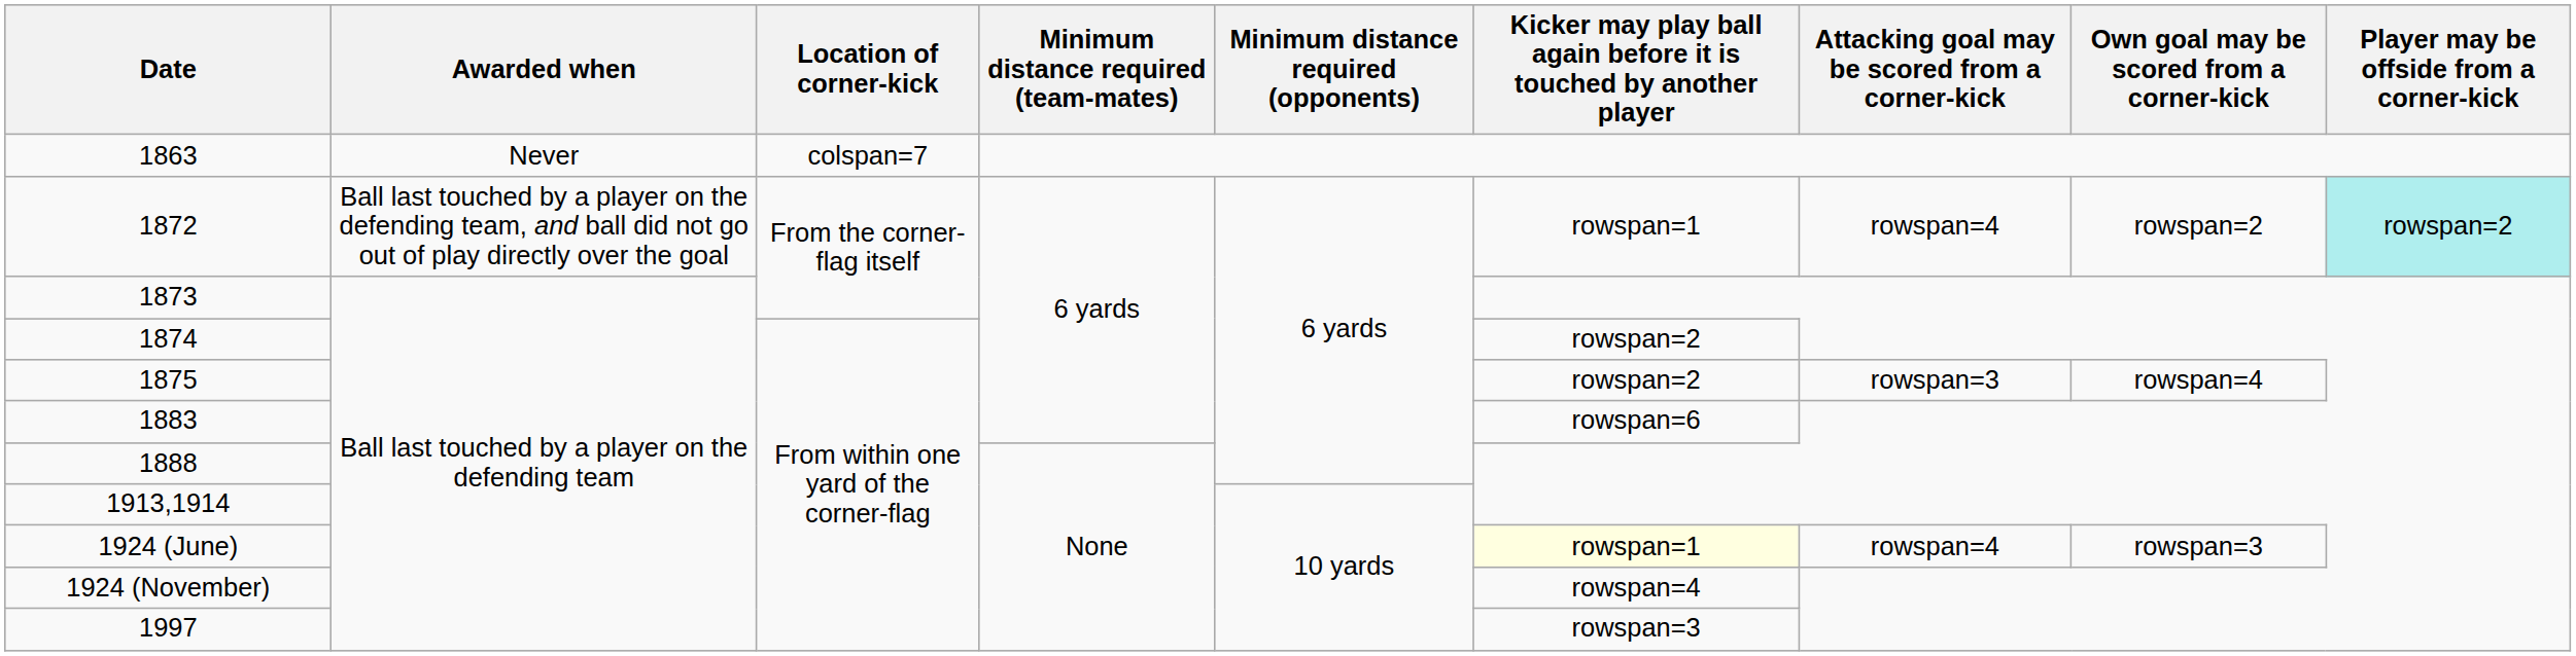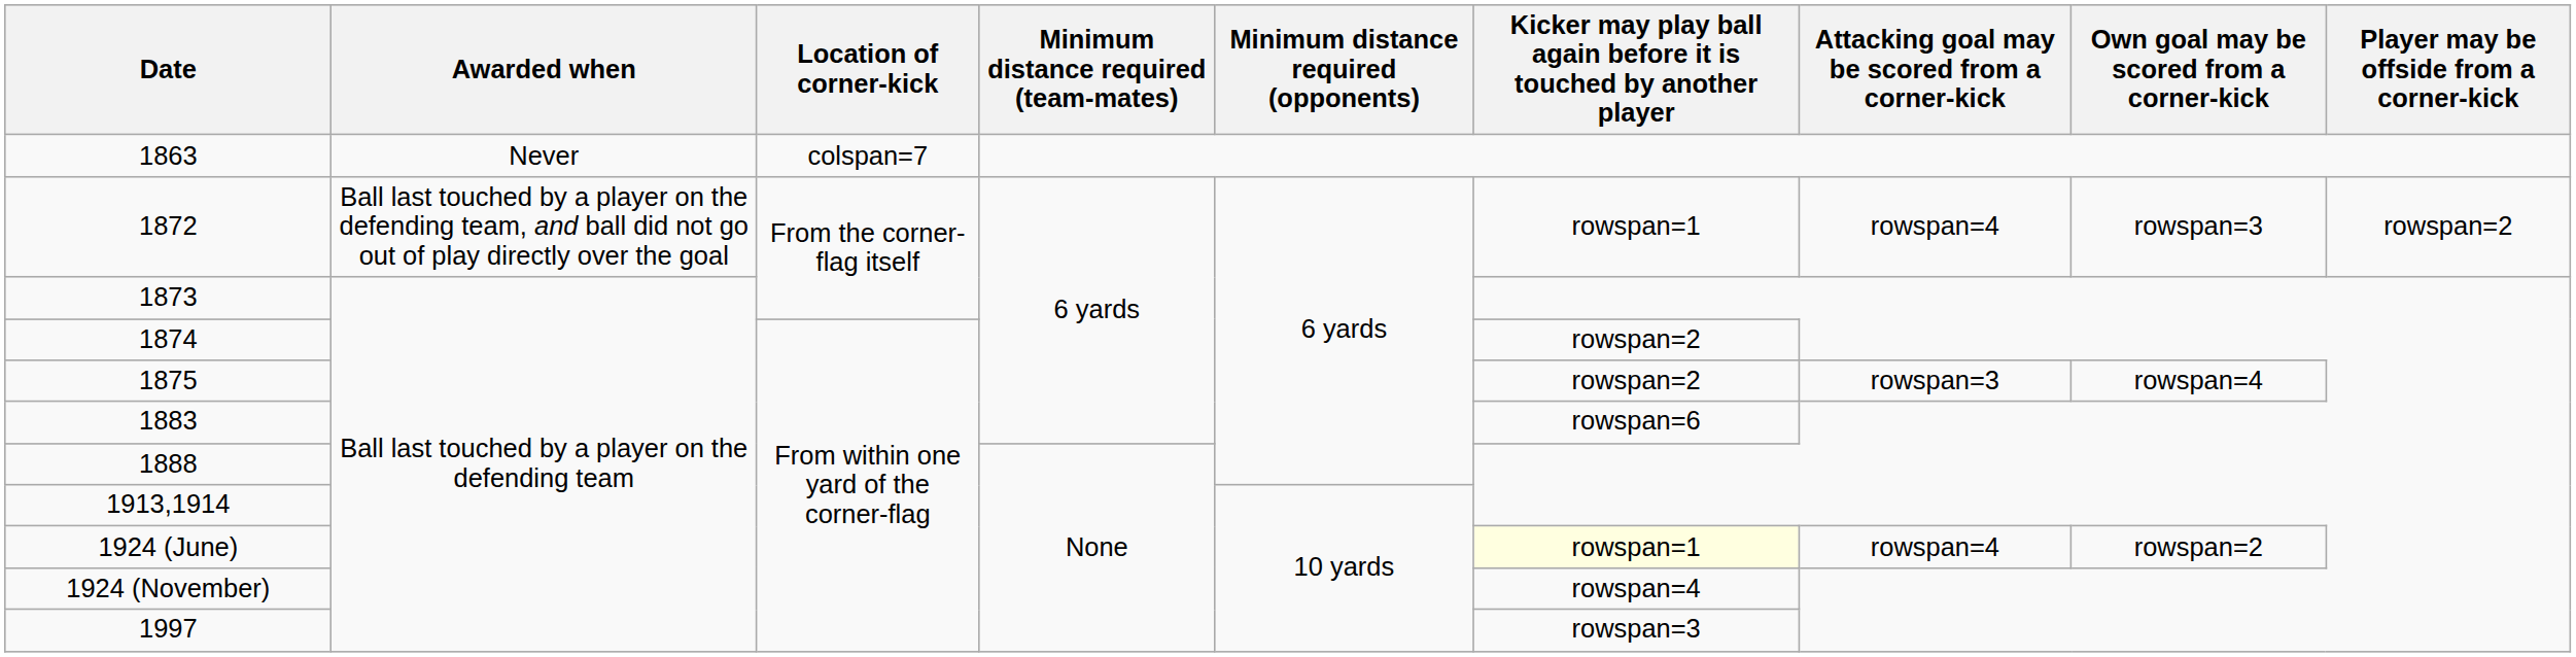1872 | Own goal may be scored from a corner-kick: rowspan=2 -> rowspan=3
1872 | Player may be offside from a corner-kick: paleturquoise background -> no background
1924 (June) | Own goal may be scored from a corner-kick: rowspan=3 -> rowspan=2
